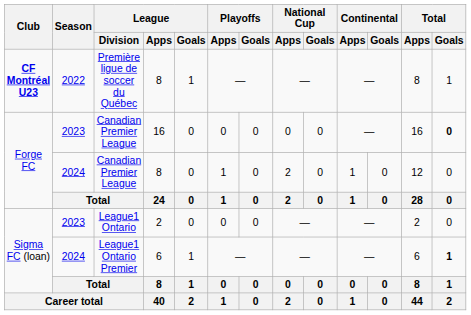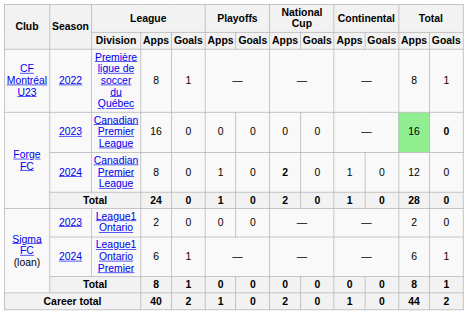Première ligue de soccer du Québec | Club: bold -> normal
Canadian Premier League / 16 | Total / Apps: no background -> lightgreen background
Canadian Premier League / 8 | National Cup / Apps: normal -> bold
League1 Ontario Premier | Total / Goals: bold -> normal
